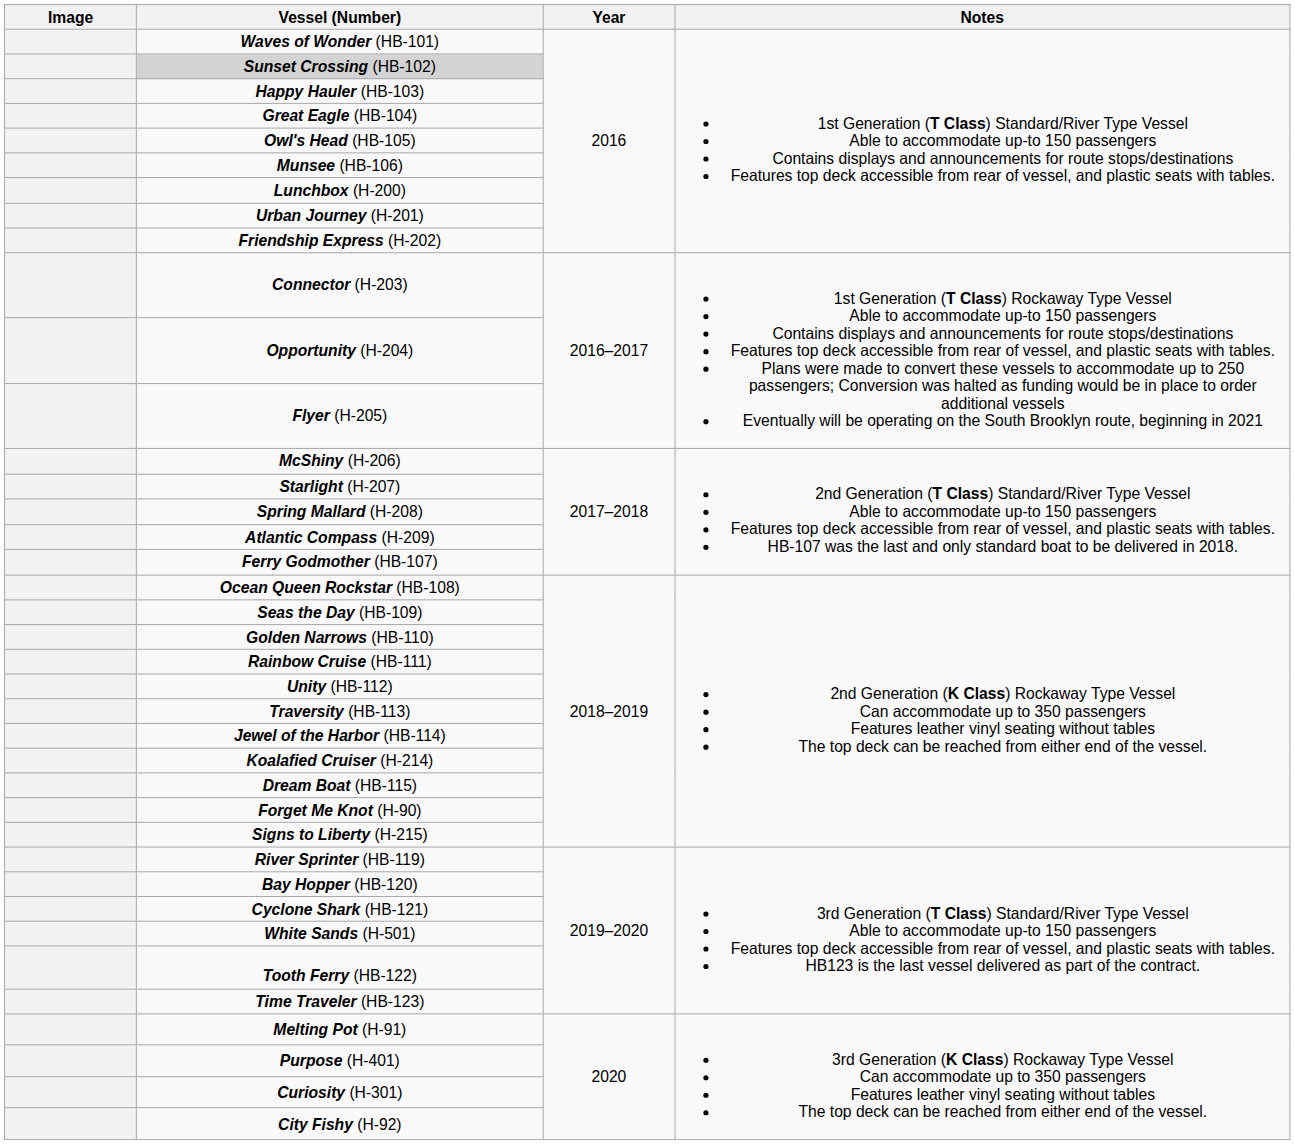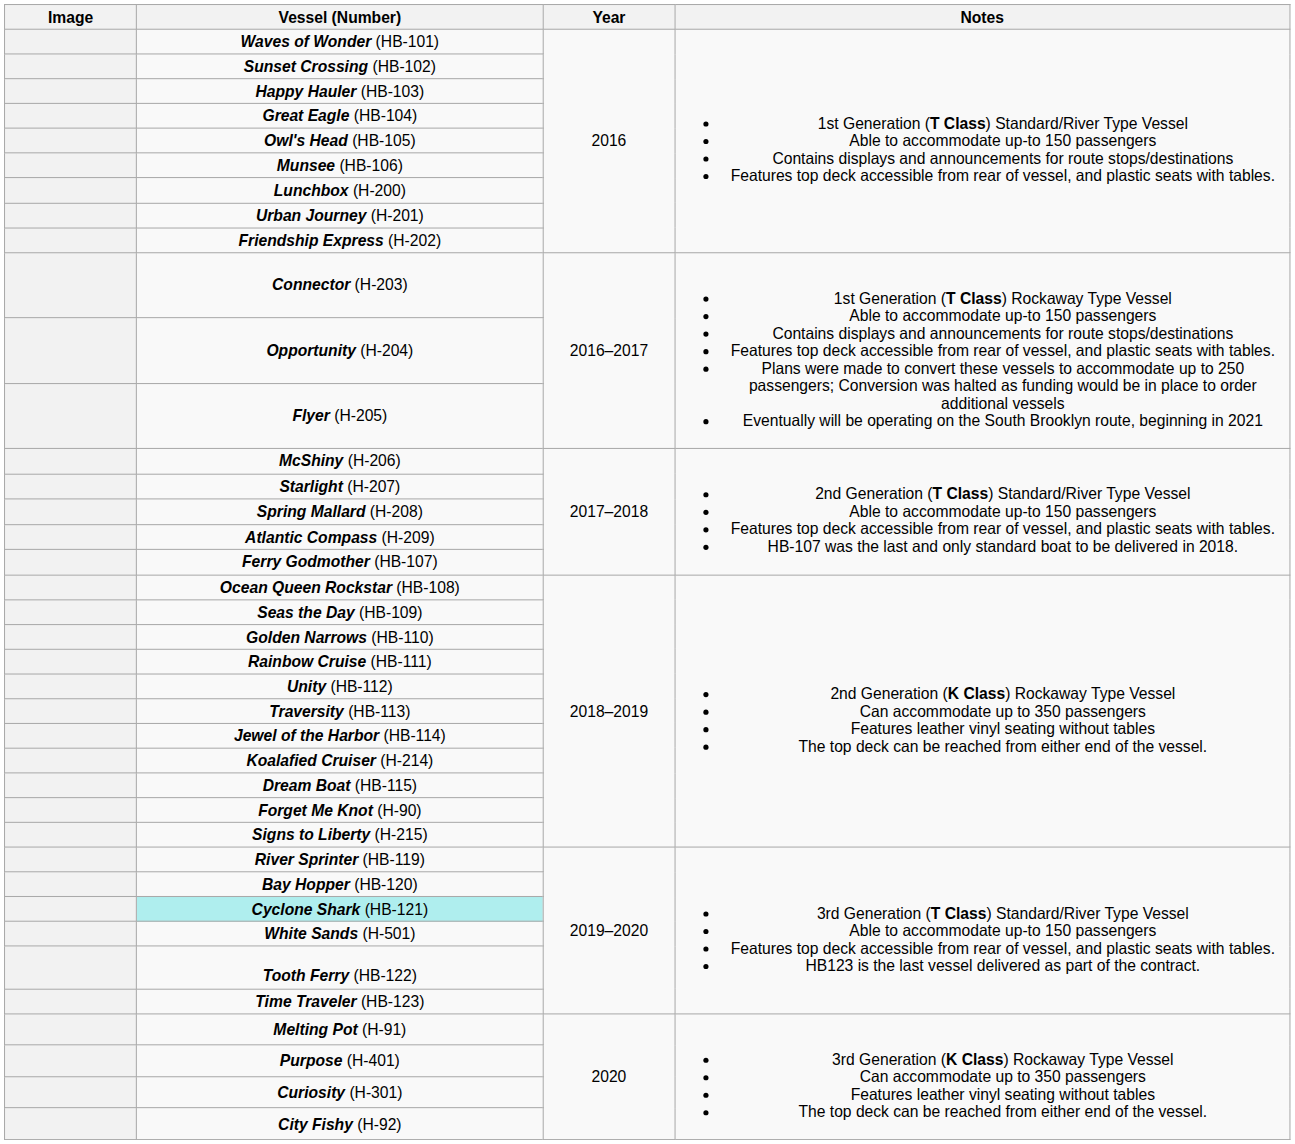Sunset Crossing (HB-102) | Vessel (Number): lightgrey background -> no background
Cyclone Shark (HB-121) | Vessel (Number): no background -> paleturquoise background
